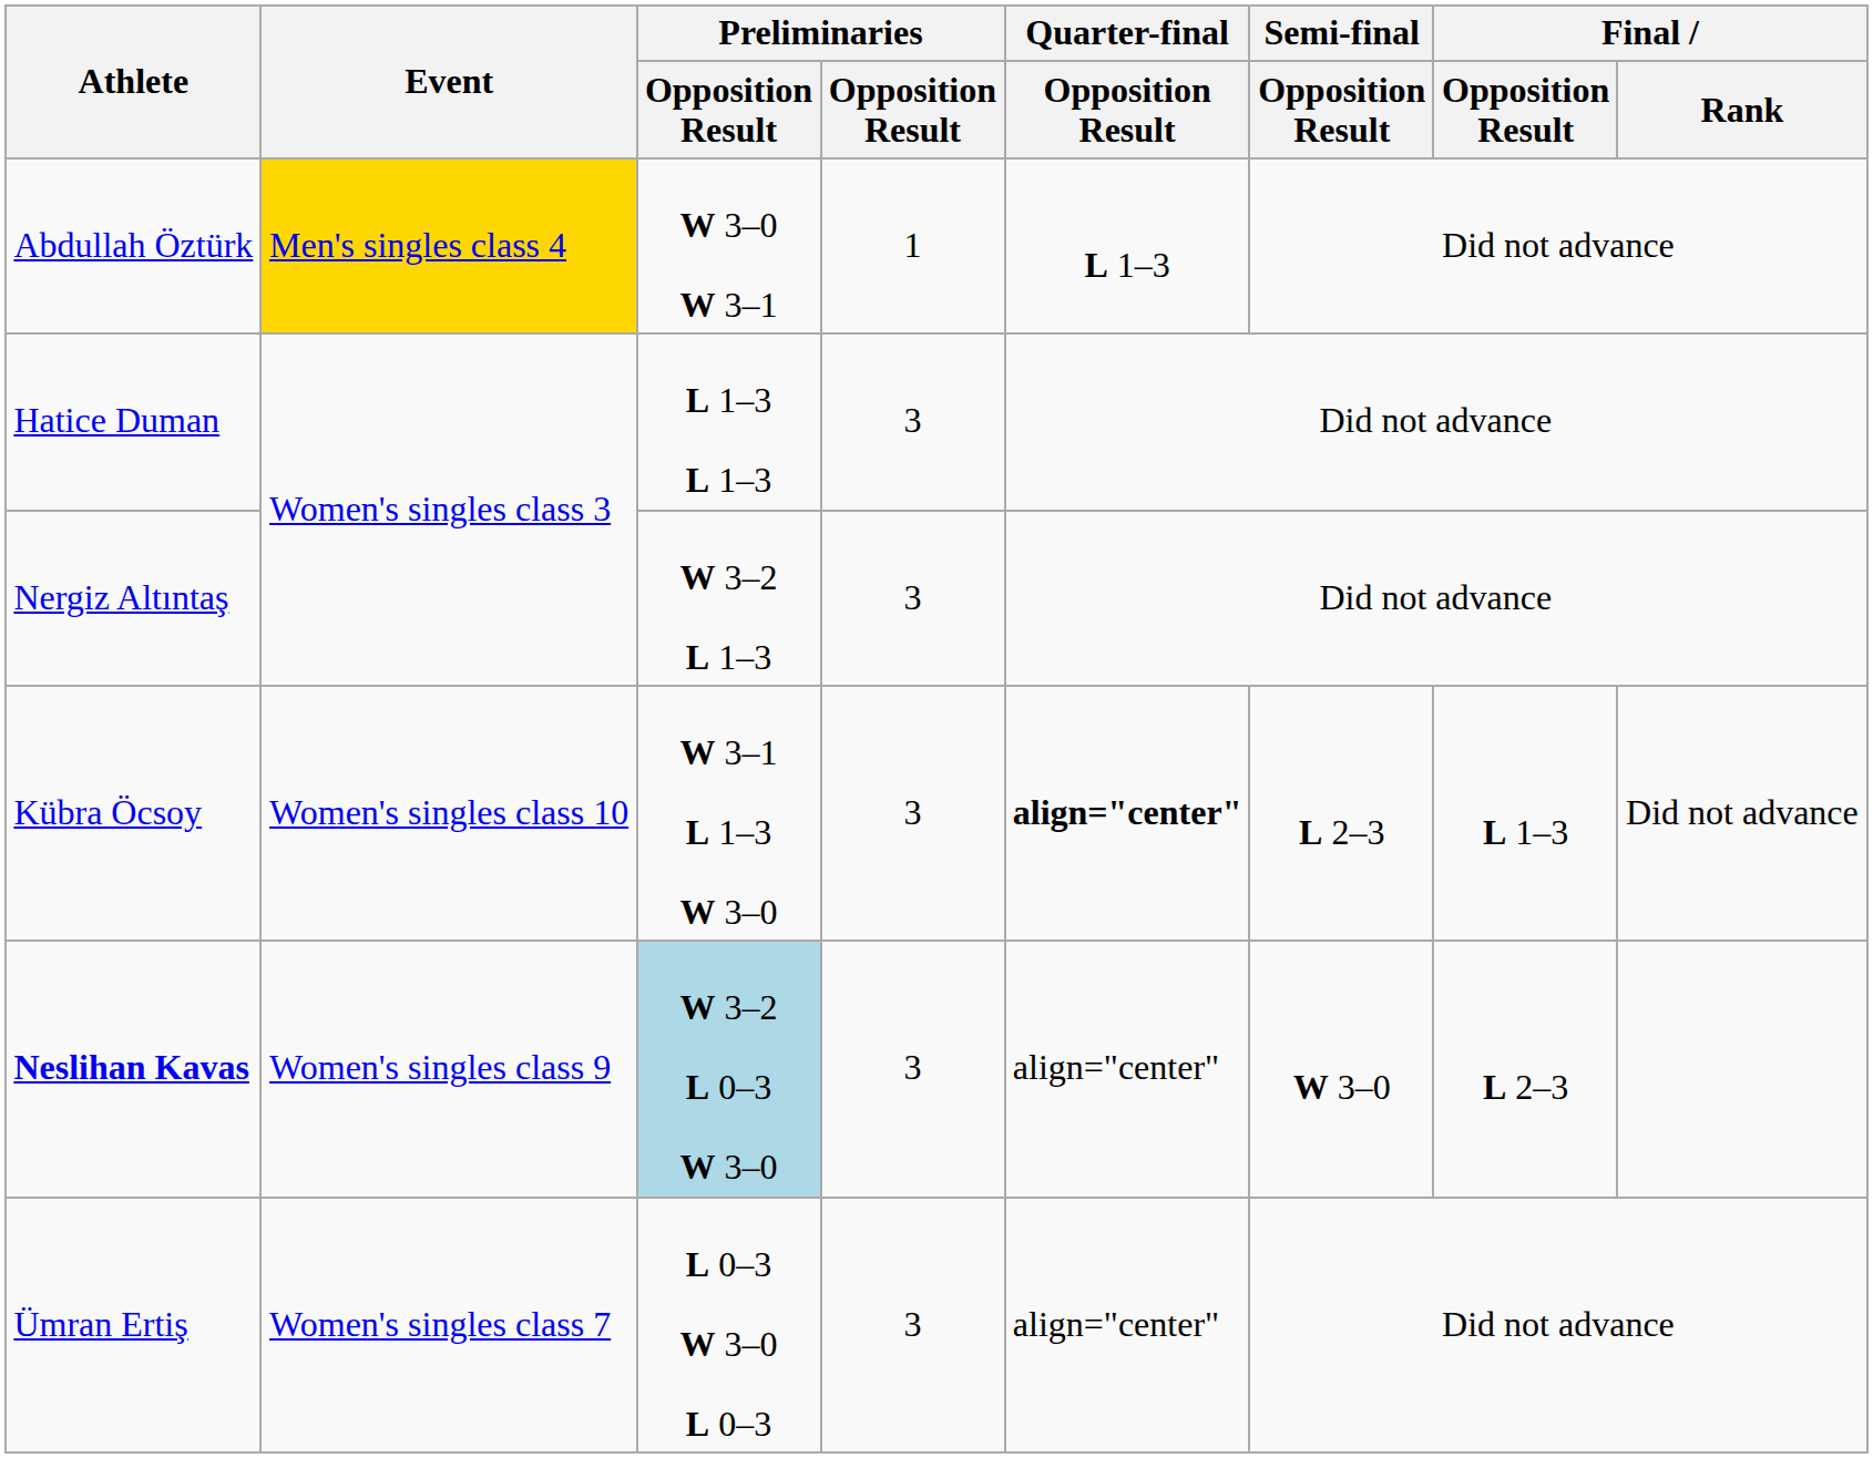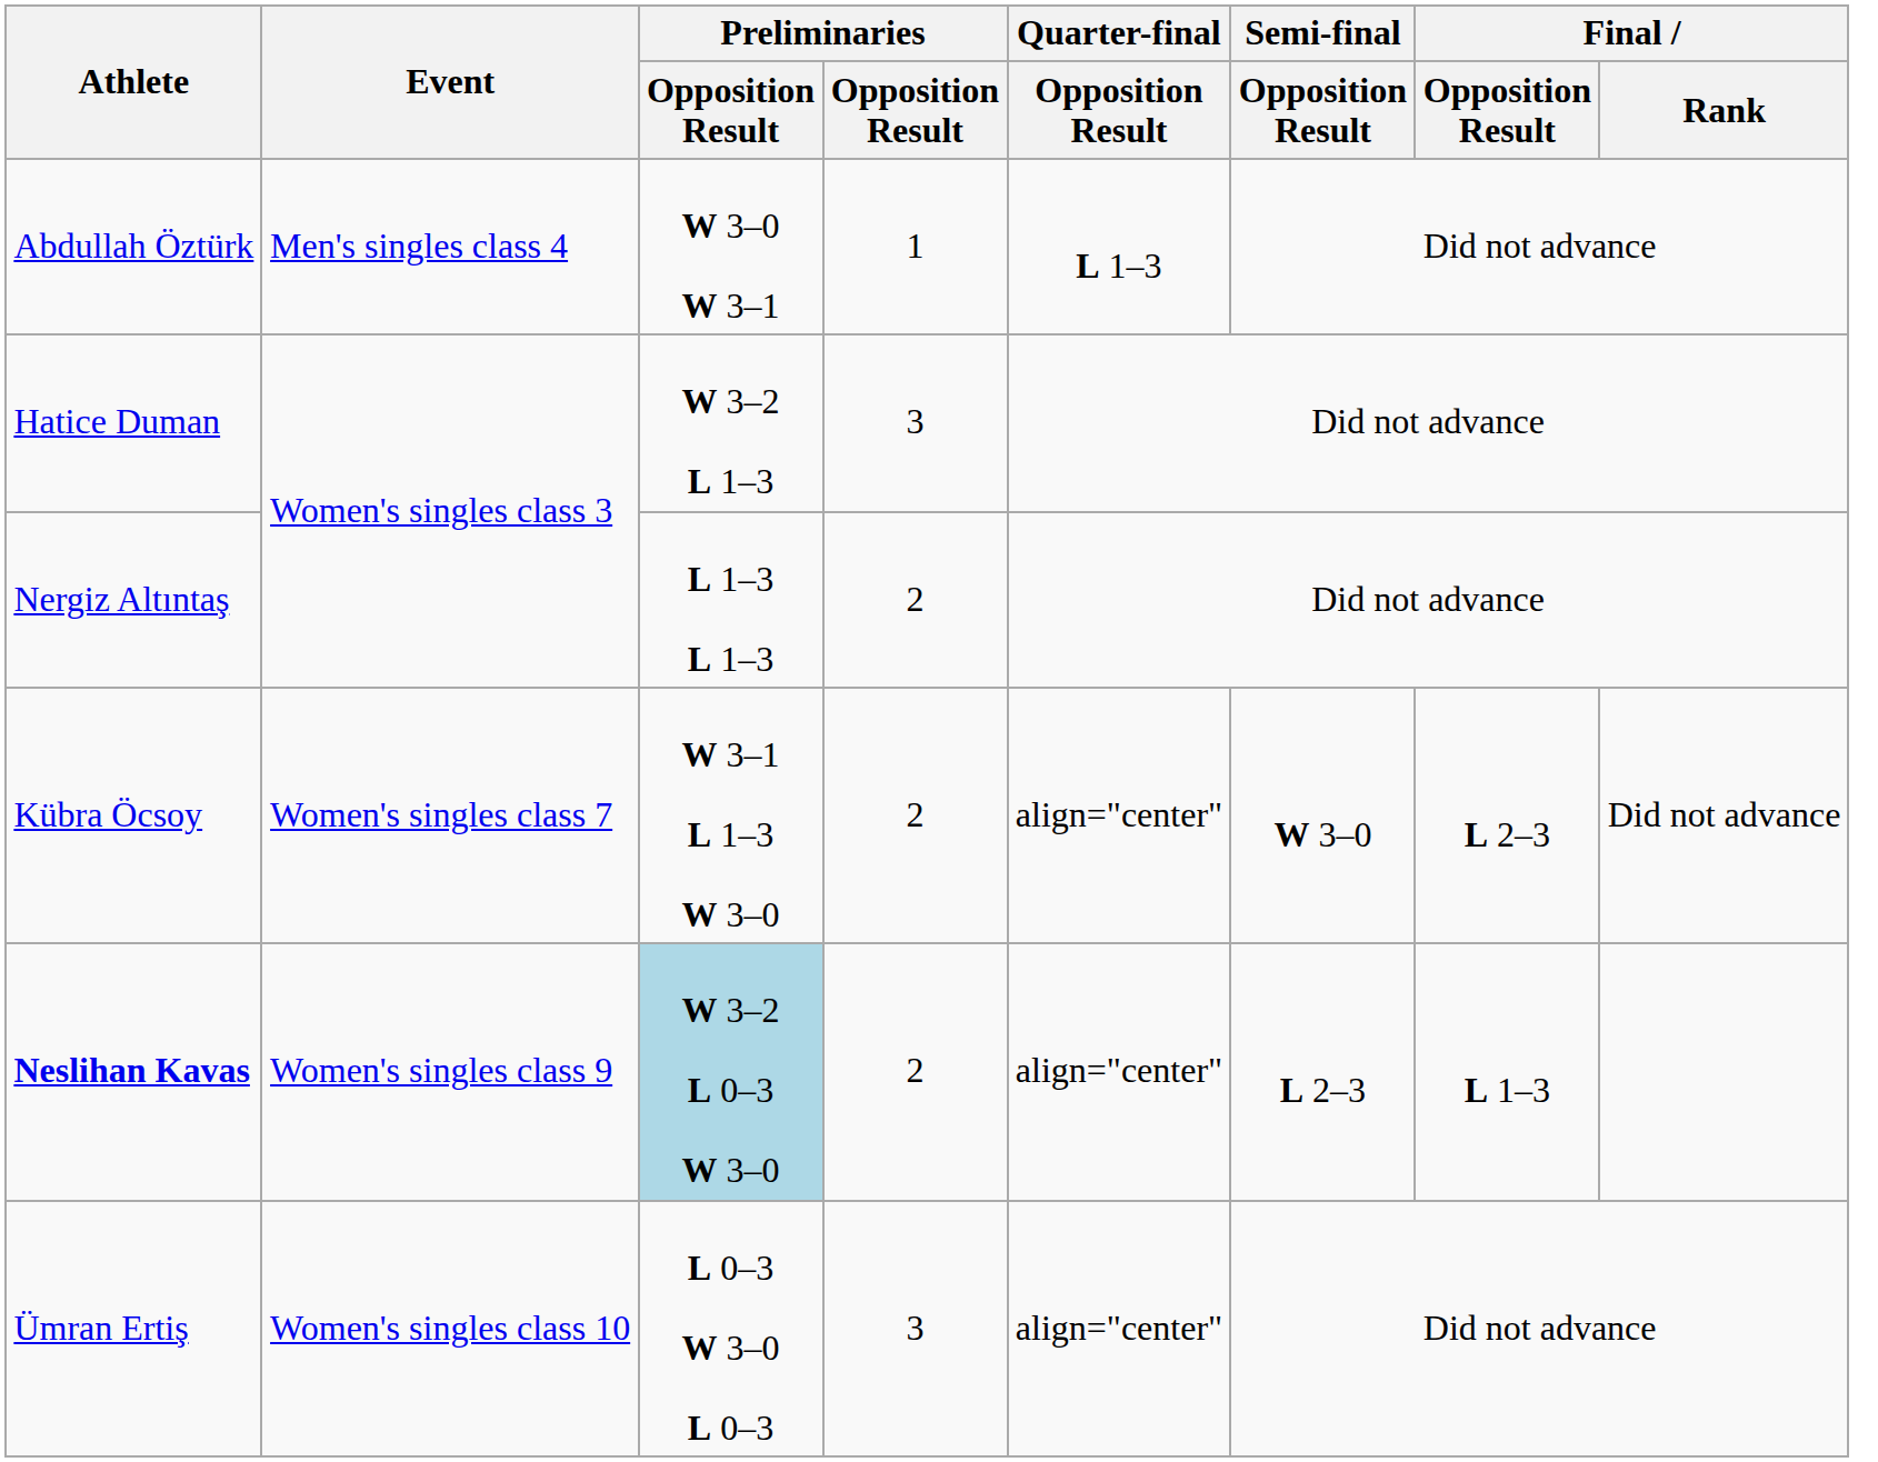Abdullah Öztürk | Event: gold background -> no background
Hatice Duman | column 3: L 1–3 L 1–3 -> W 3–2 L 1–3
Nergiz Altıntaş | column 3: W 3–2 L 1–3 -> L 1–3 L 1–3
Nergiz Altıntaş | column 4: 3 -> 2
Kübra Öcsoy | Event: Women's singles class 10 -> Women's singles class 7
Kübra Öcsoy | column 4: 3 -> 2
Kübra Öcsoy | Quarter-final / Opposition Result: bold -> normal
Kübra Öcsoy | Semi-final / Opposition Result: L 2–3 -> W 3–0
Kübra Öcsoy | Final / Opposition Result: L 1–3 -> L 2–3
Neslihan Kavas | column 4: 3 -> 2
Neslihan Kavas | Semi-final / Opposition Result: W 3–0 -> L 2–3
Neslihan Kavas | Final / Opposition Result: L 2–3 -> L 1–3
Ümran Ertiş | Event: Women's singles class 7 -> Women's singles class 10
